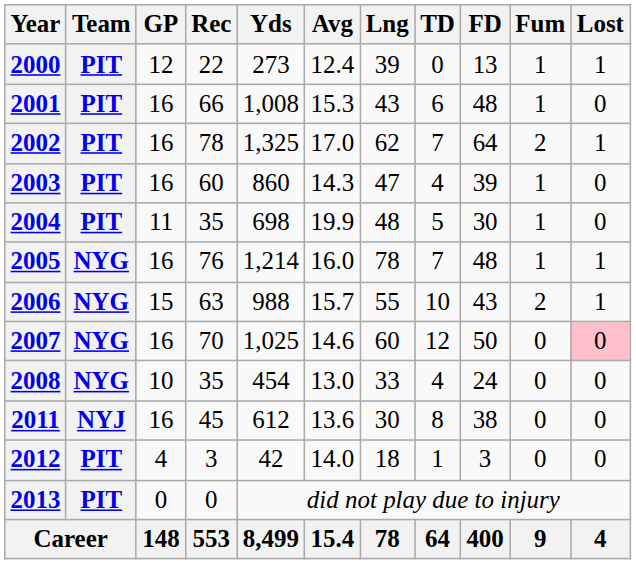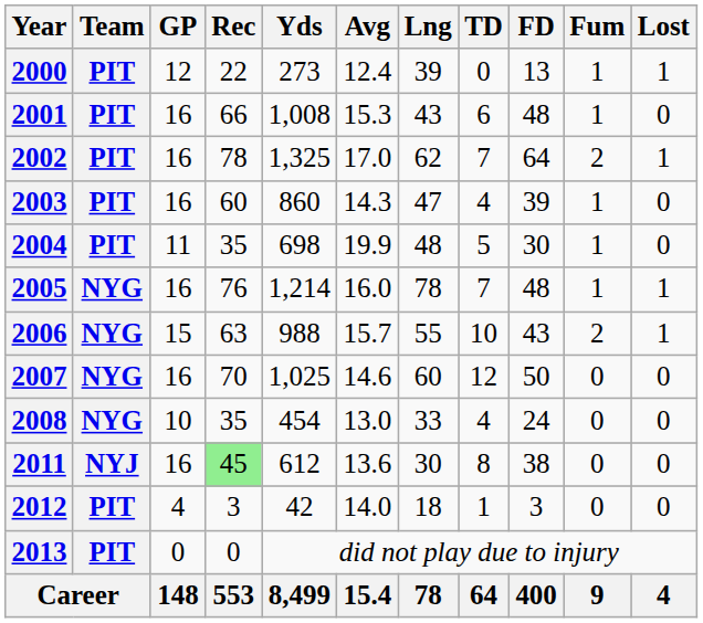2007 | Lost: pink background -> no background
2011 | Rec: no background -> lightgreen background
